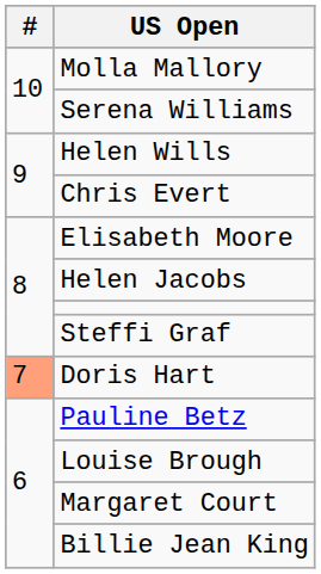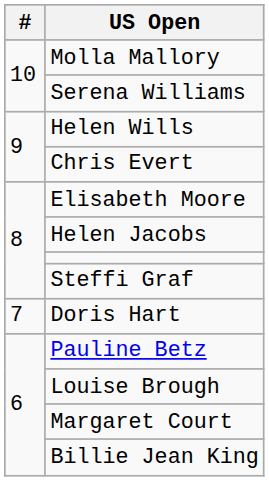Doris Hart | #: lightsalmon background -> no background
